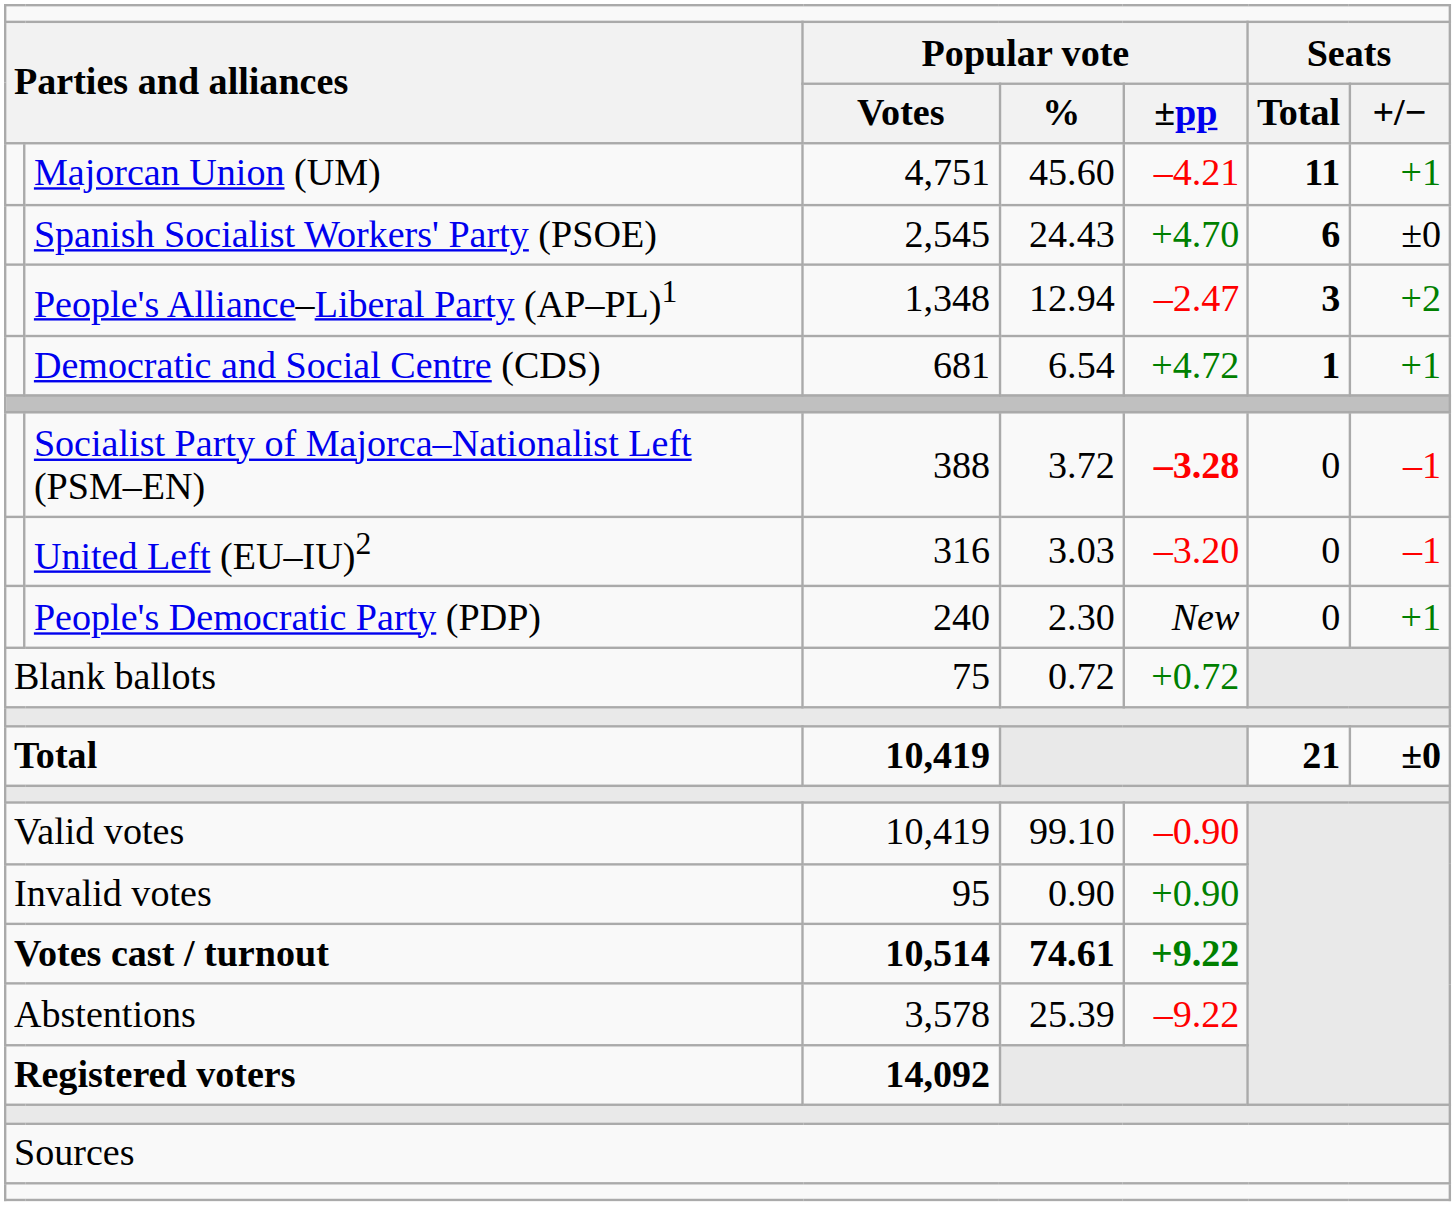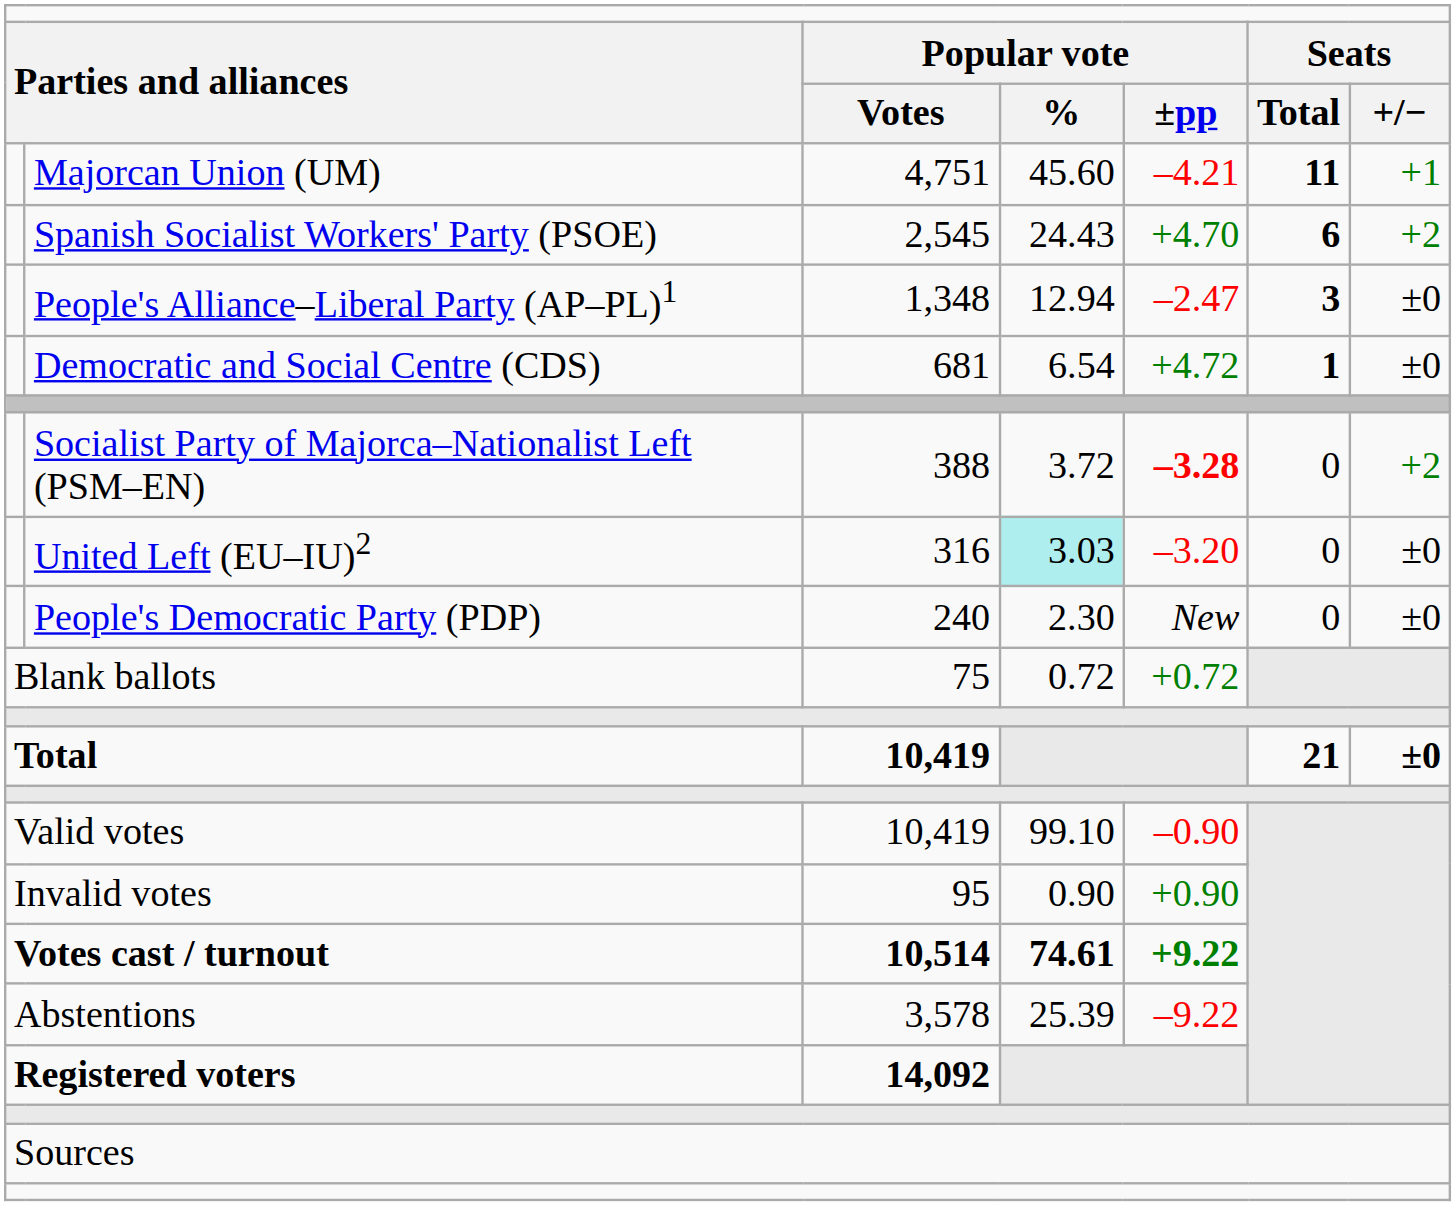Spanish Socialist Workers' Party (PSOE) | column 7: ±0 -> +2
People's Alliance–Liberal Party (AP–PL)1 | column 7: +2 -> ±0
Democratic and Social Centre (CDS) | column 7: +1 -> ±0
Socialist Party of Majorca–Nationalist Left (PSM–EN) | column 7: –1 -> +2
United Left (EU–IU)2 | column 4: no background -> paleturquoise background
United Left (EU–IU)2 | column 7: –1 -> ±0
People's Democratic Party (PDP) | column 7: +1 -> ±0
